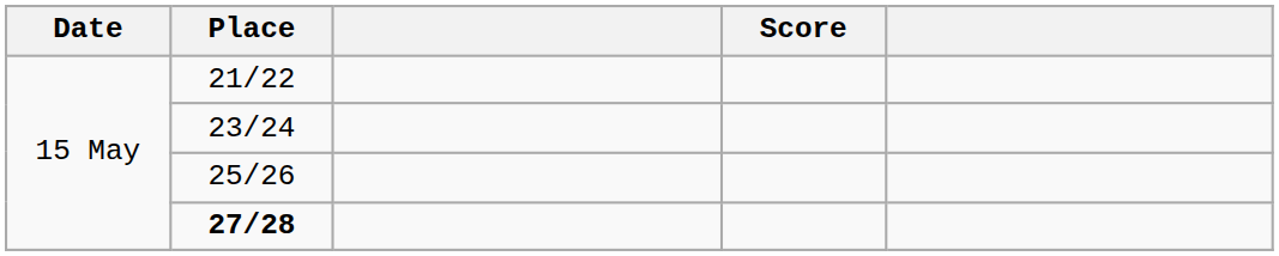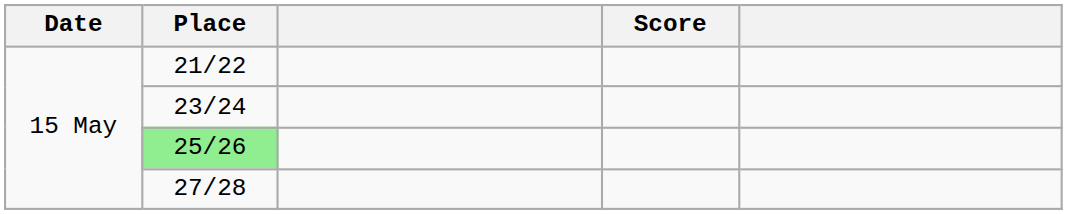25/26 | Place: no background -> lightgreen background
27/28 | Place: bold -> normal
